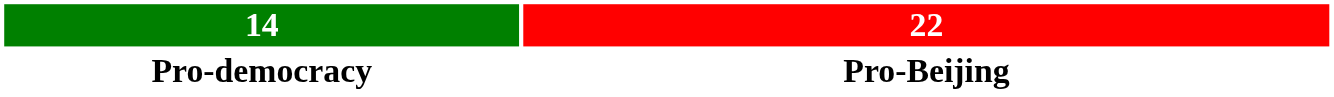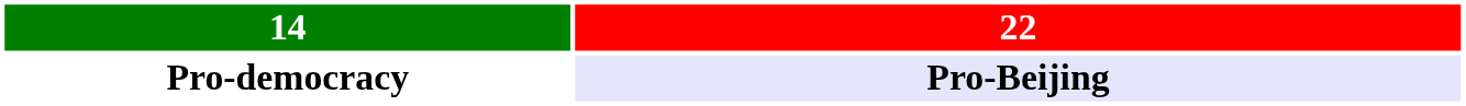Pro-democracy | 22: no background -> lavender background
